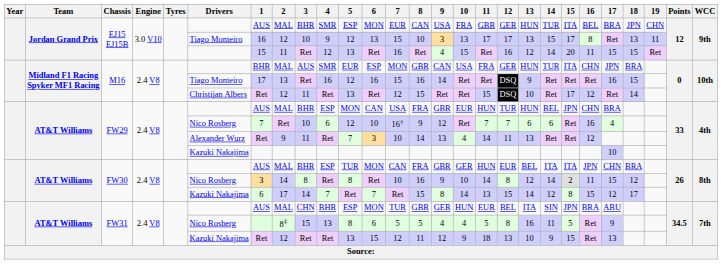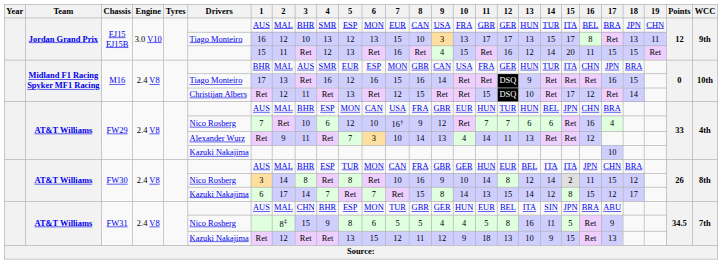row 3 | 4: 9 -> 13
row 16 | 4: 13 -> 9
